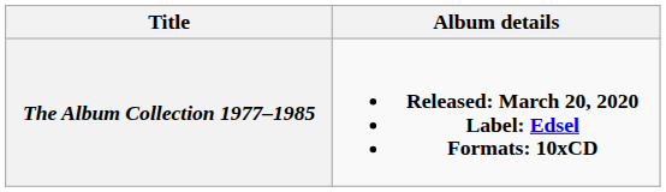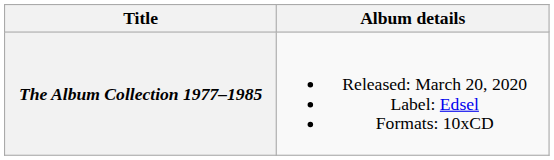The Album Collection 1977–1985 | Album details: bold -> normal
